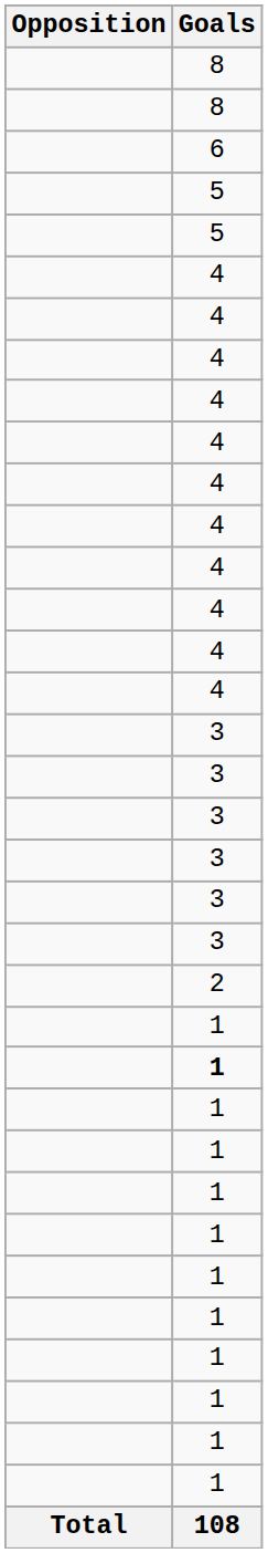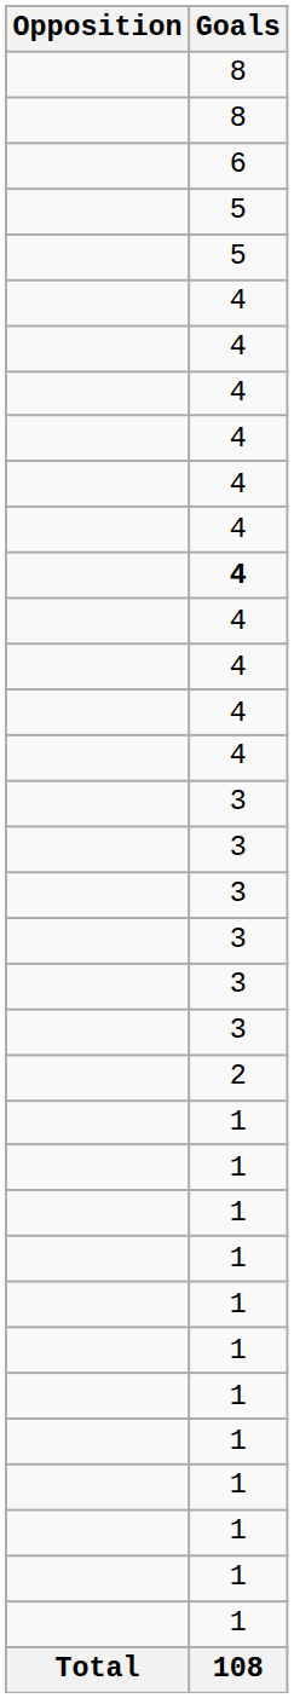row 13 | Goals: normal -> bold
row 26 | Goals: bold -> normal
